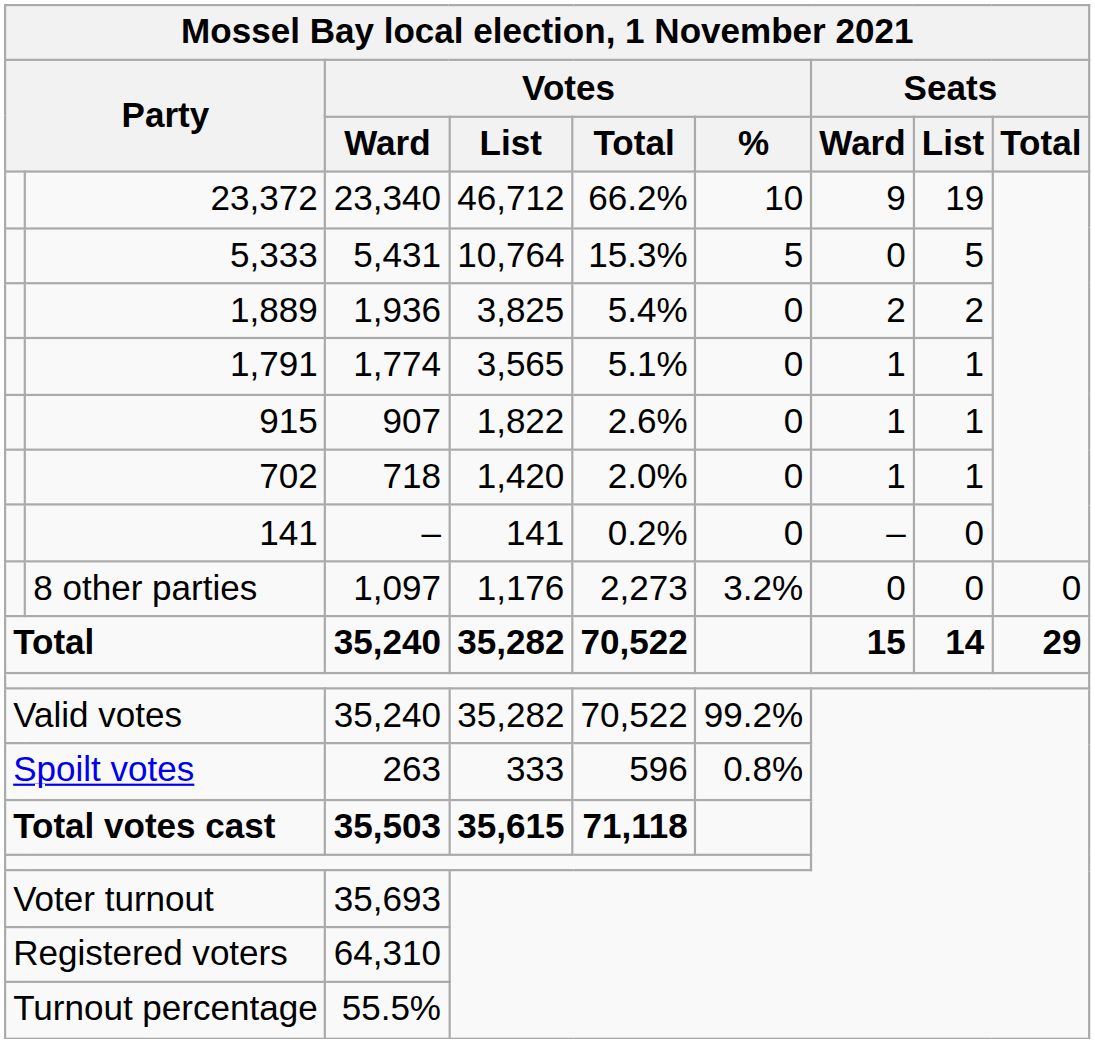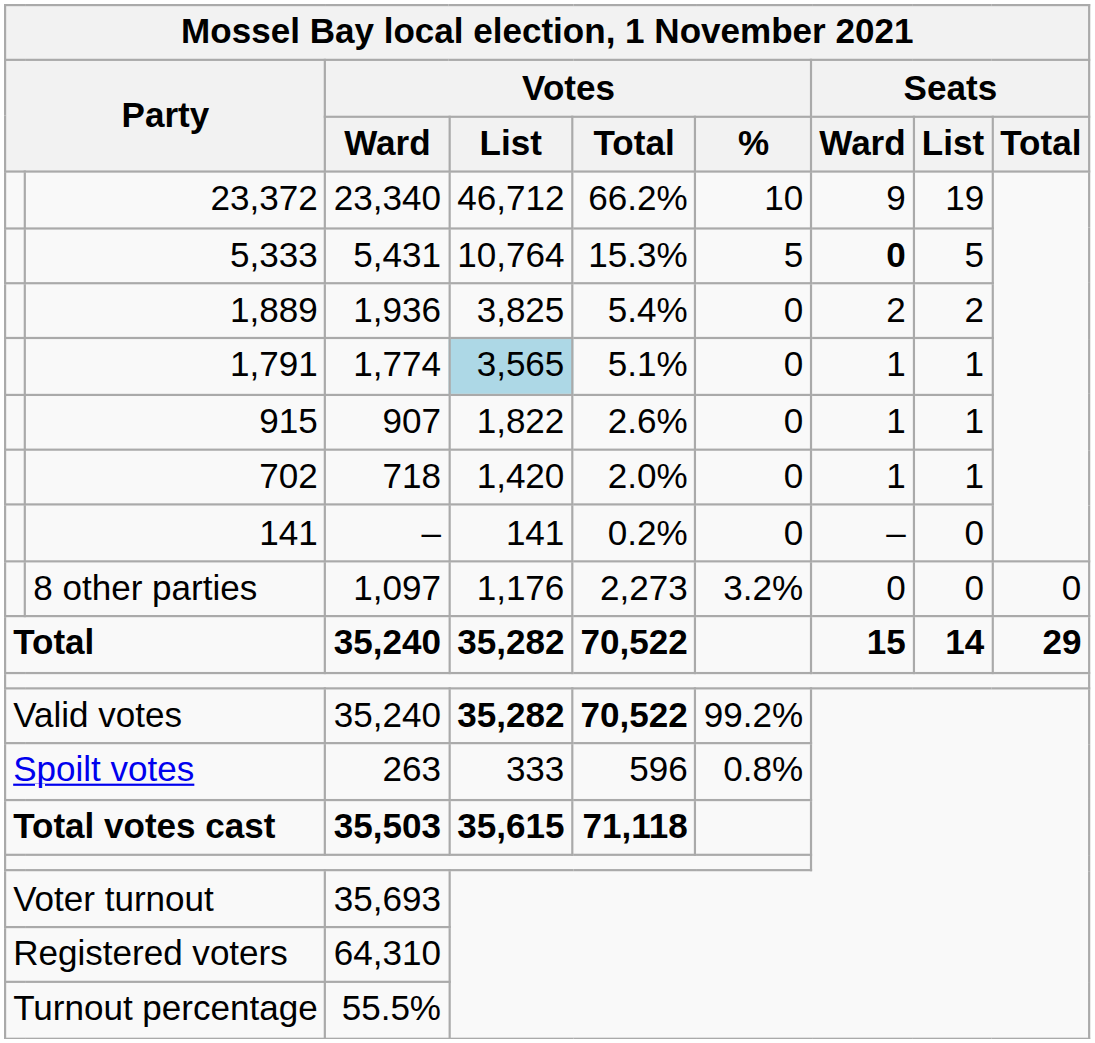5,333 | Seats / Ward: normal -> bold
1,791 | Votes / List: no background -> lightblue background
Valid votes | Votes / List: normal -> bold
Valid votes | Votes / Total: normal -> bold
